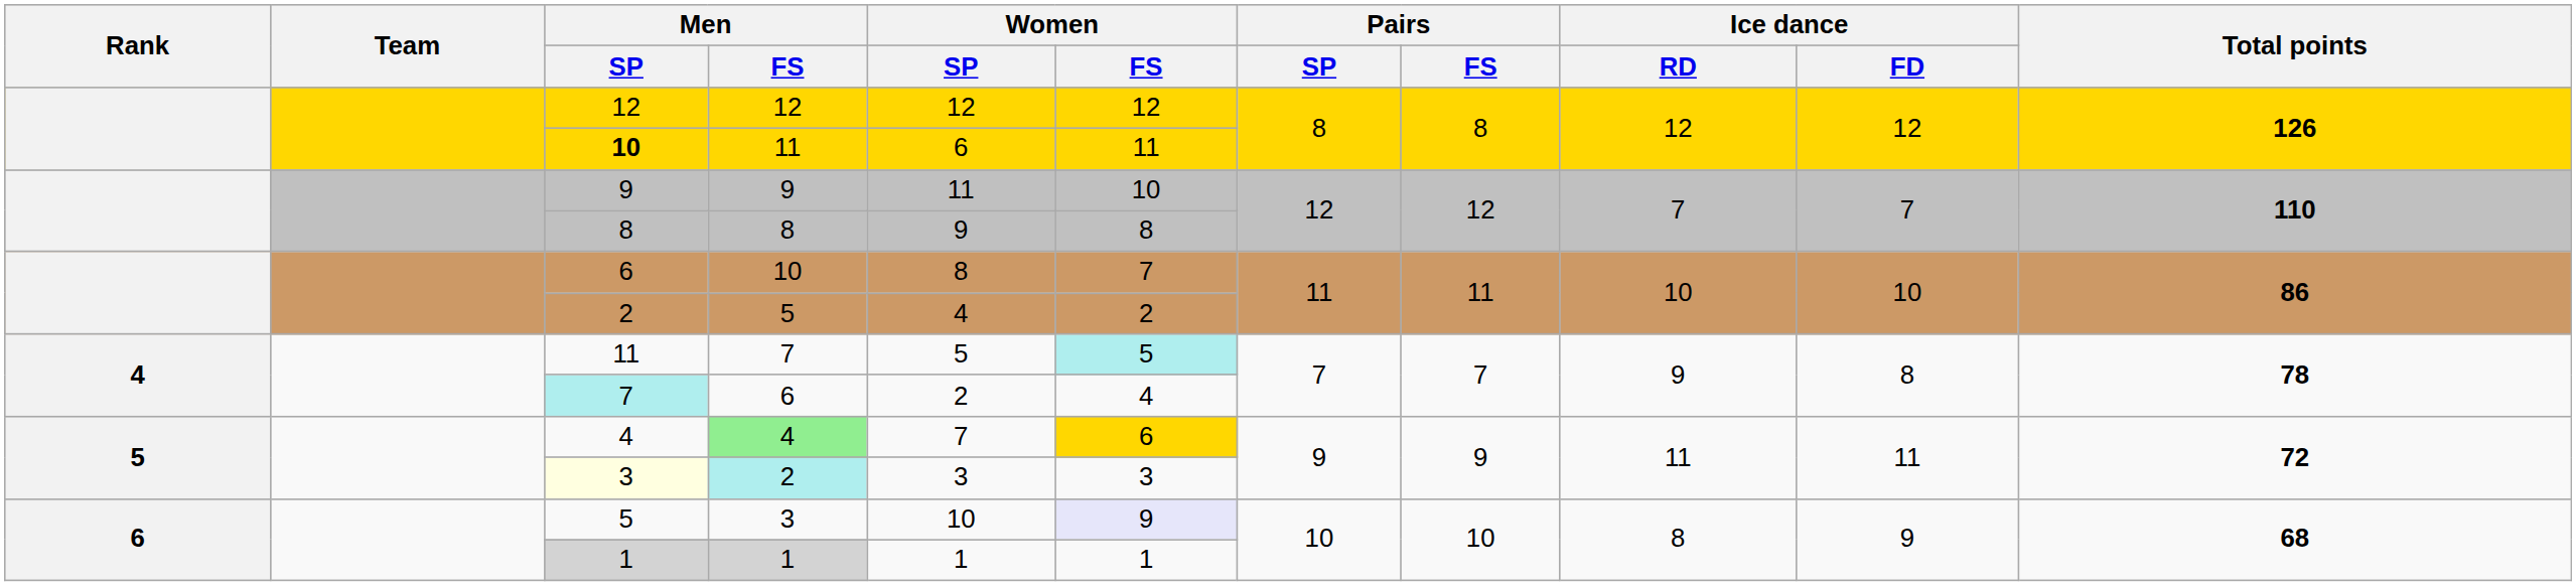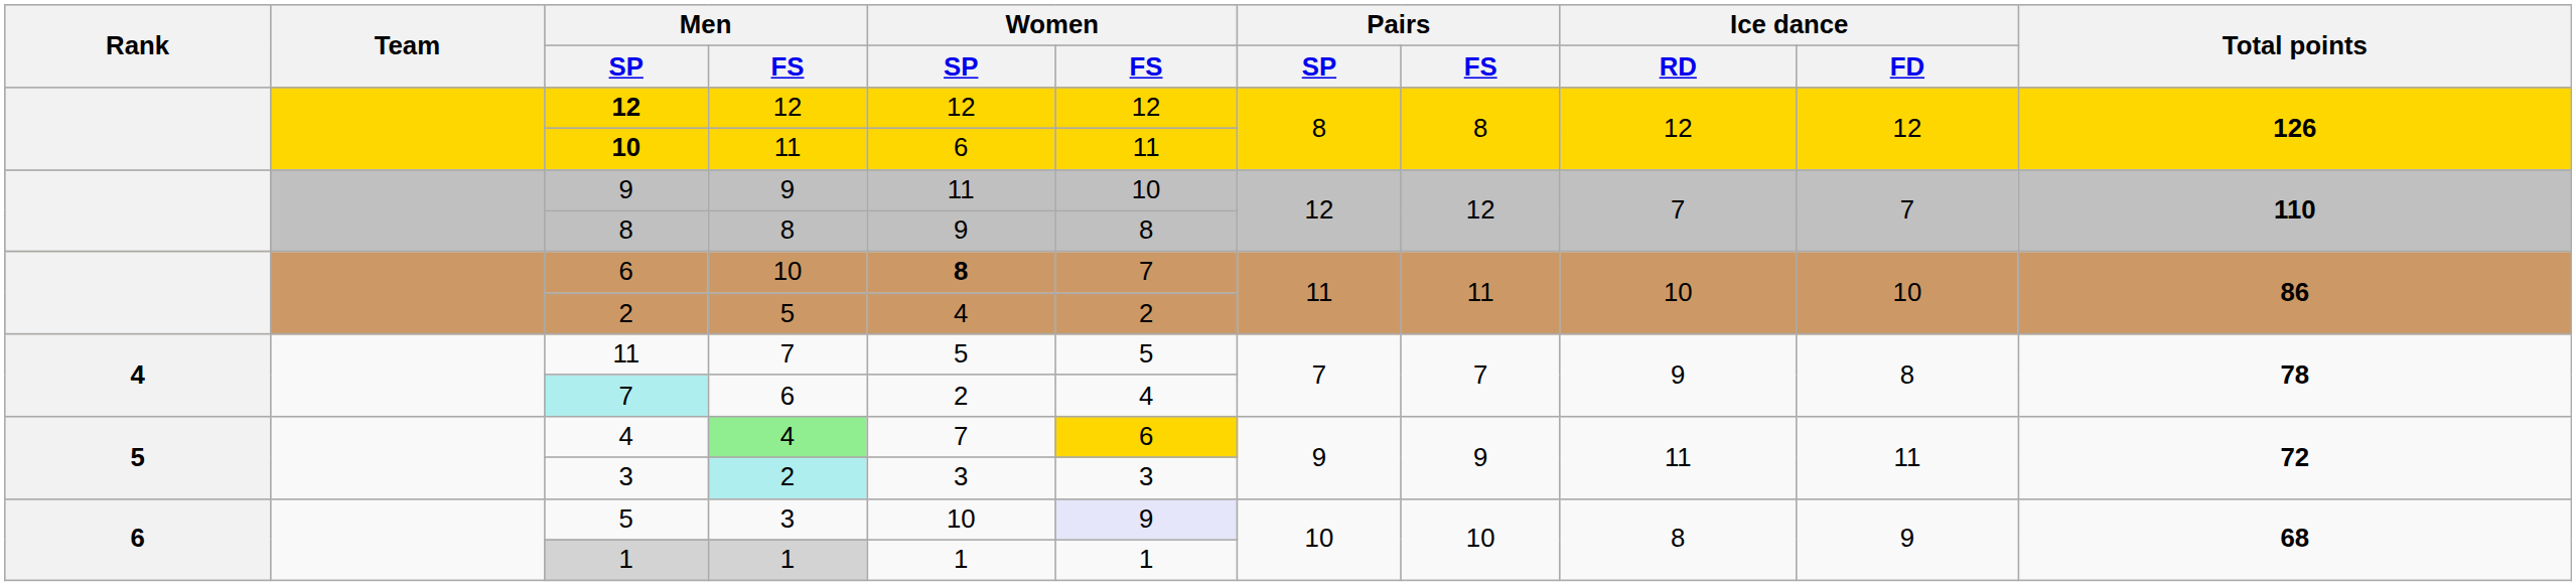row 3 | Men / SP: normal -> bold
row 7 | Women / SP: normal -> bold
row 9 | Women / FS: paleturquoise background -> no background
row 12 | Men / SP: lightyellow background -> no background
